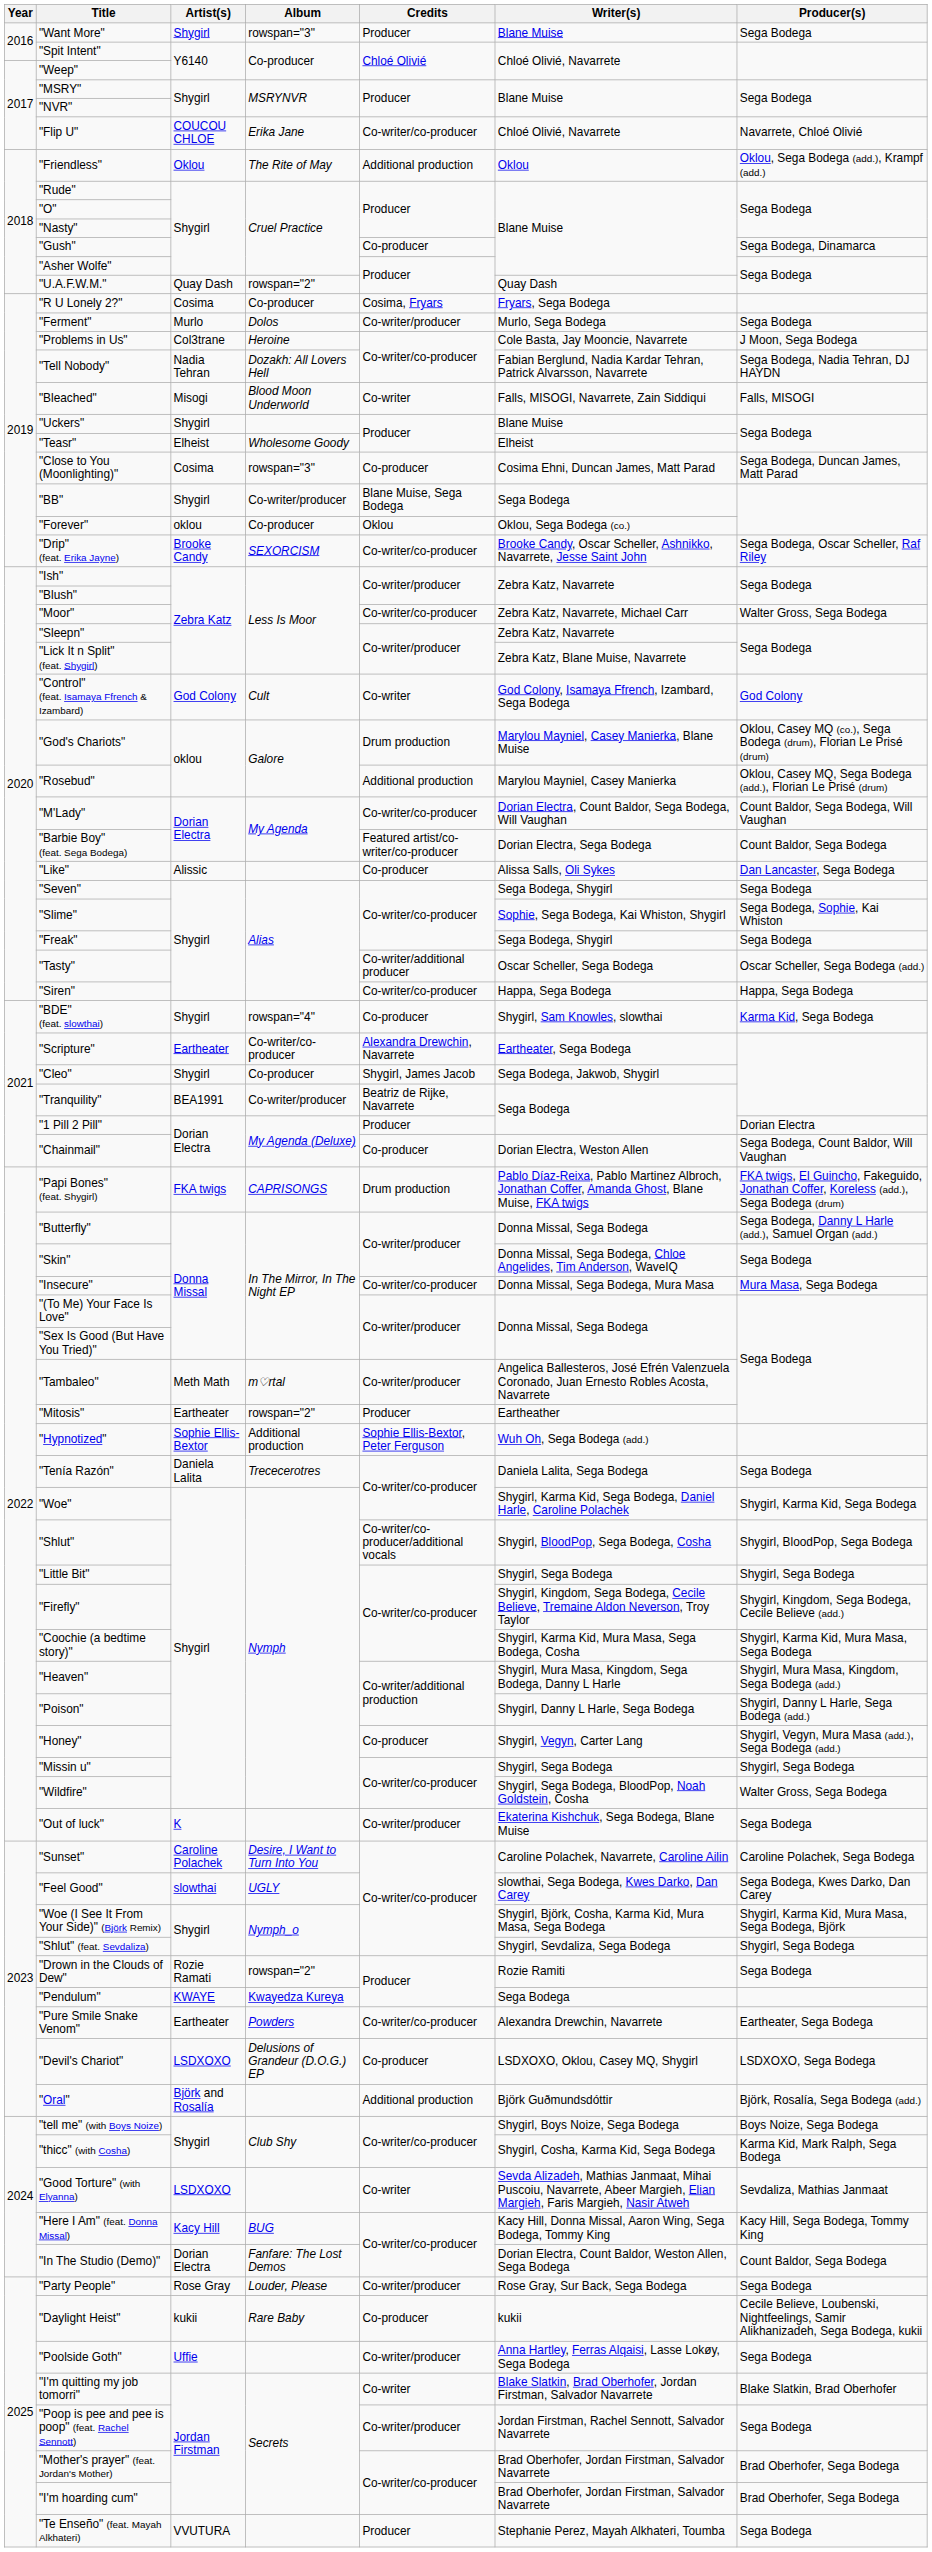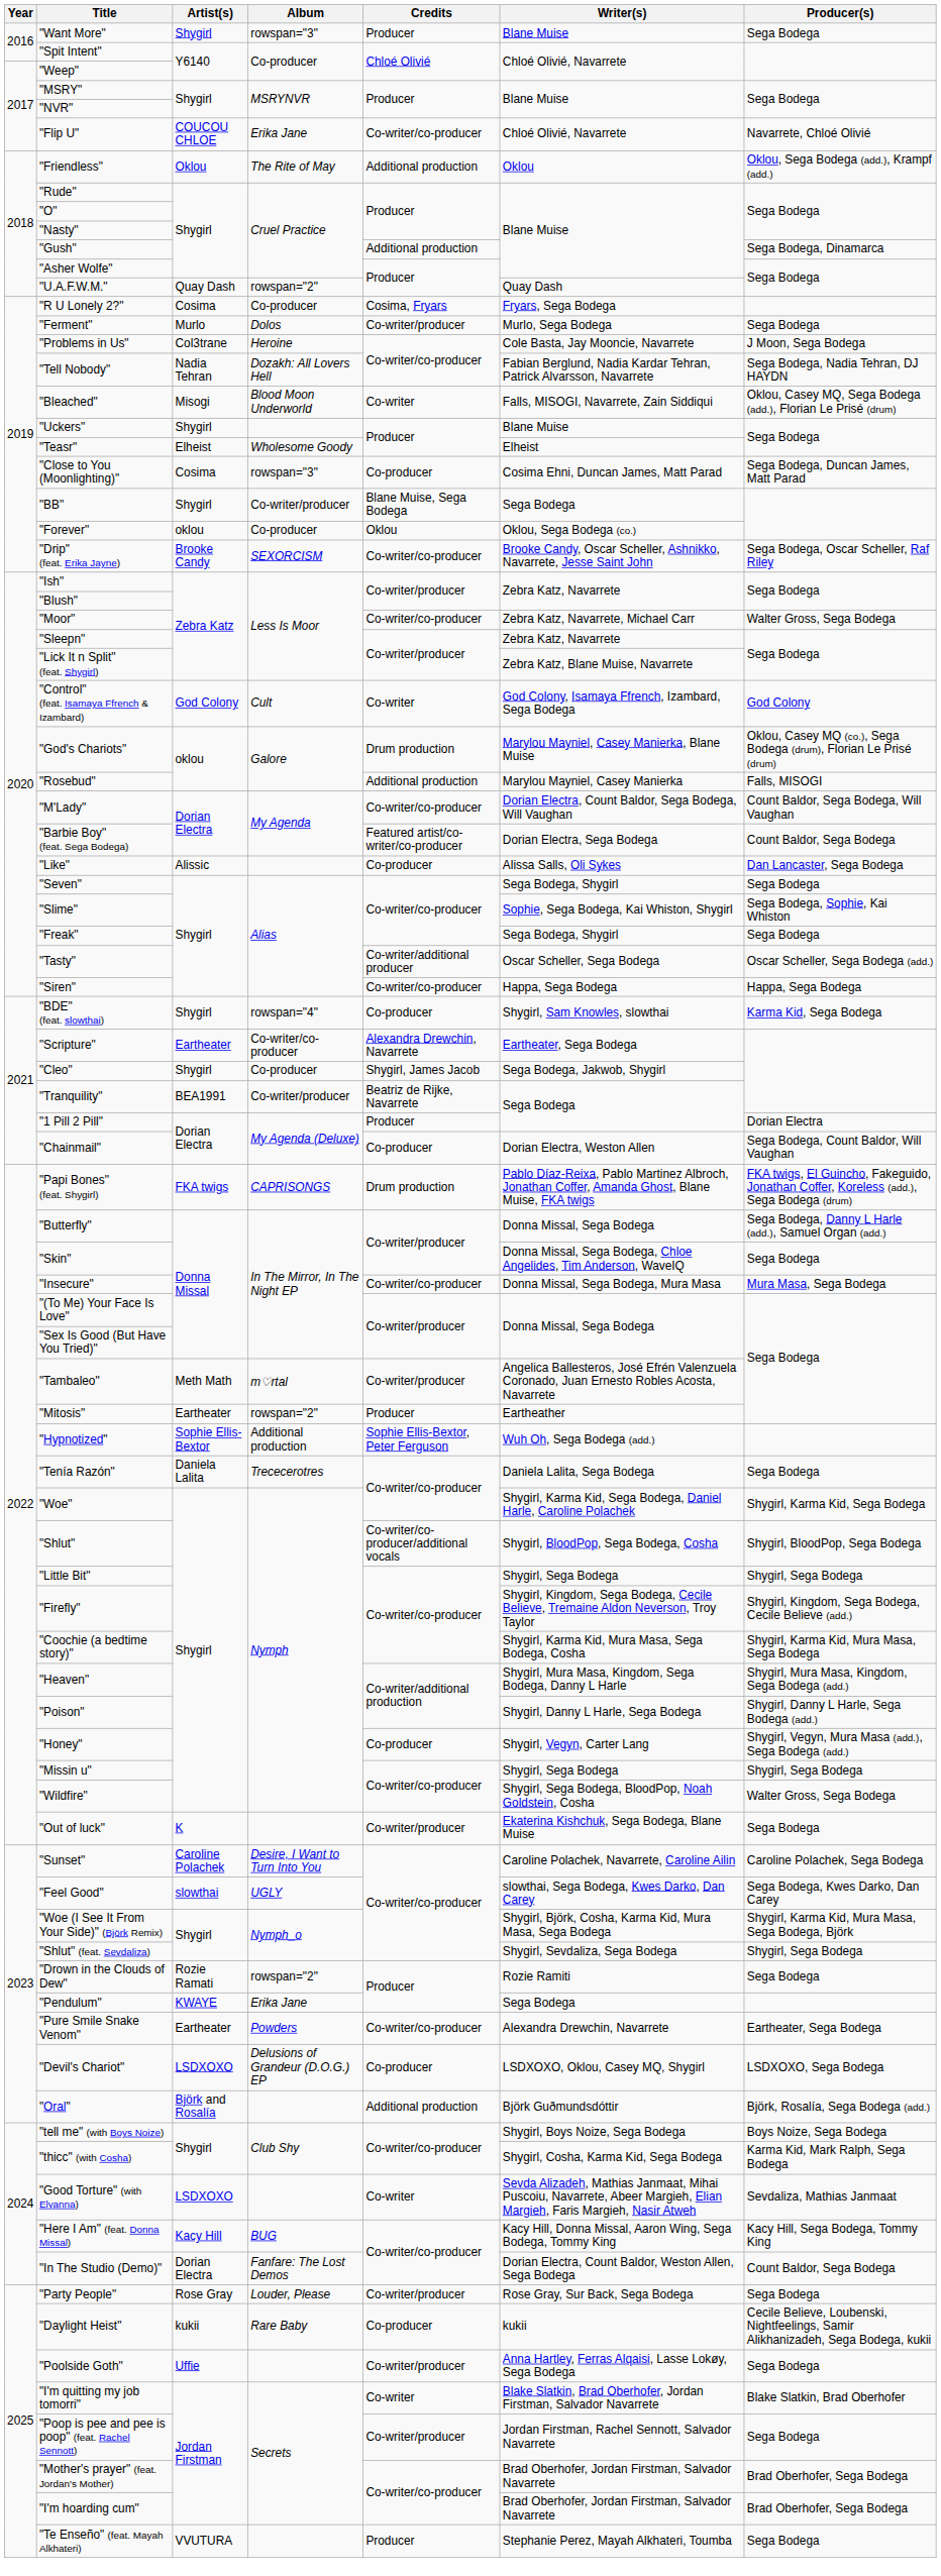"Gush" | Credits: Co-producer -> Additional production
"Bleached" | Producer(s): Falls, MISOGI -> Oklou, Casey MQ, Sega Bodega (add.), Florian Le Prisé (drum)
"Rosebud" | Producer(s): Oklou, Casey MQ, Sega Bodega (add.), Florian Le Prisé (drum) -> Falls, MISOGI
"Pendulum" | Album: Kwayedza Kureya -> Erika Jane
